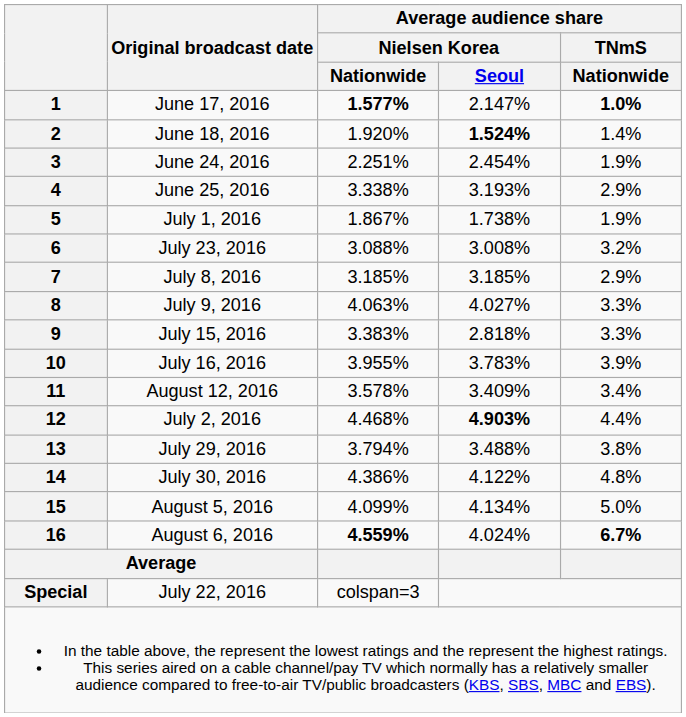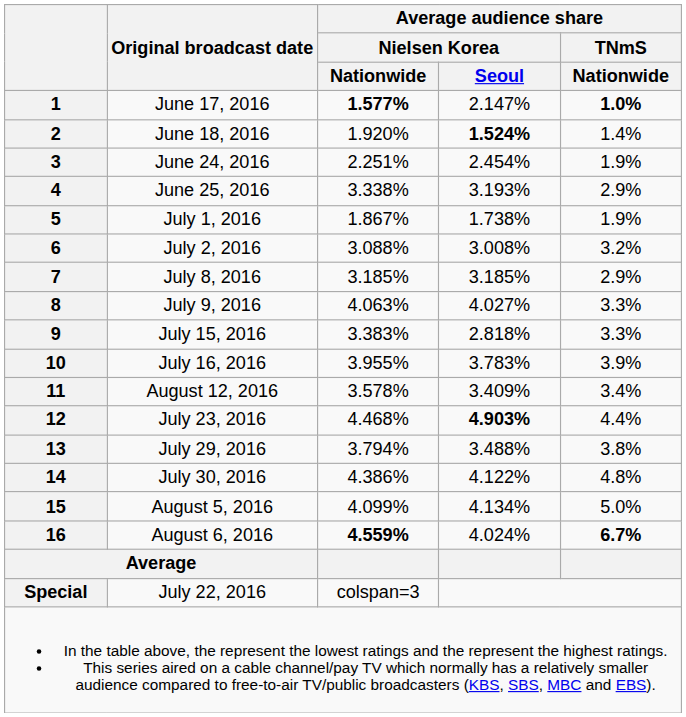6 | Original broadcast date: July 23, 2016 -> July 2, 2016
12 | Original broadcast date: July 2, 2016 -> July 23, 2016
